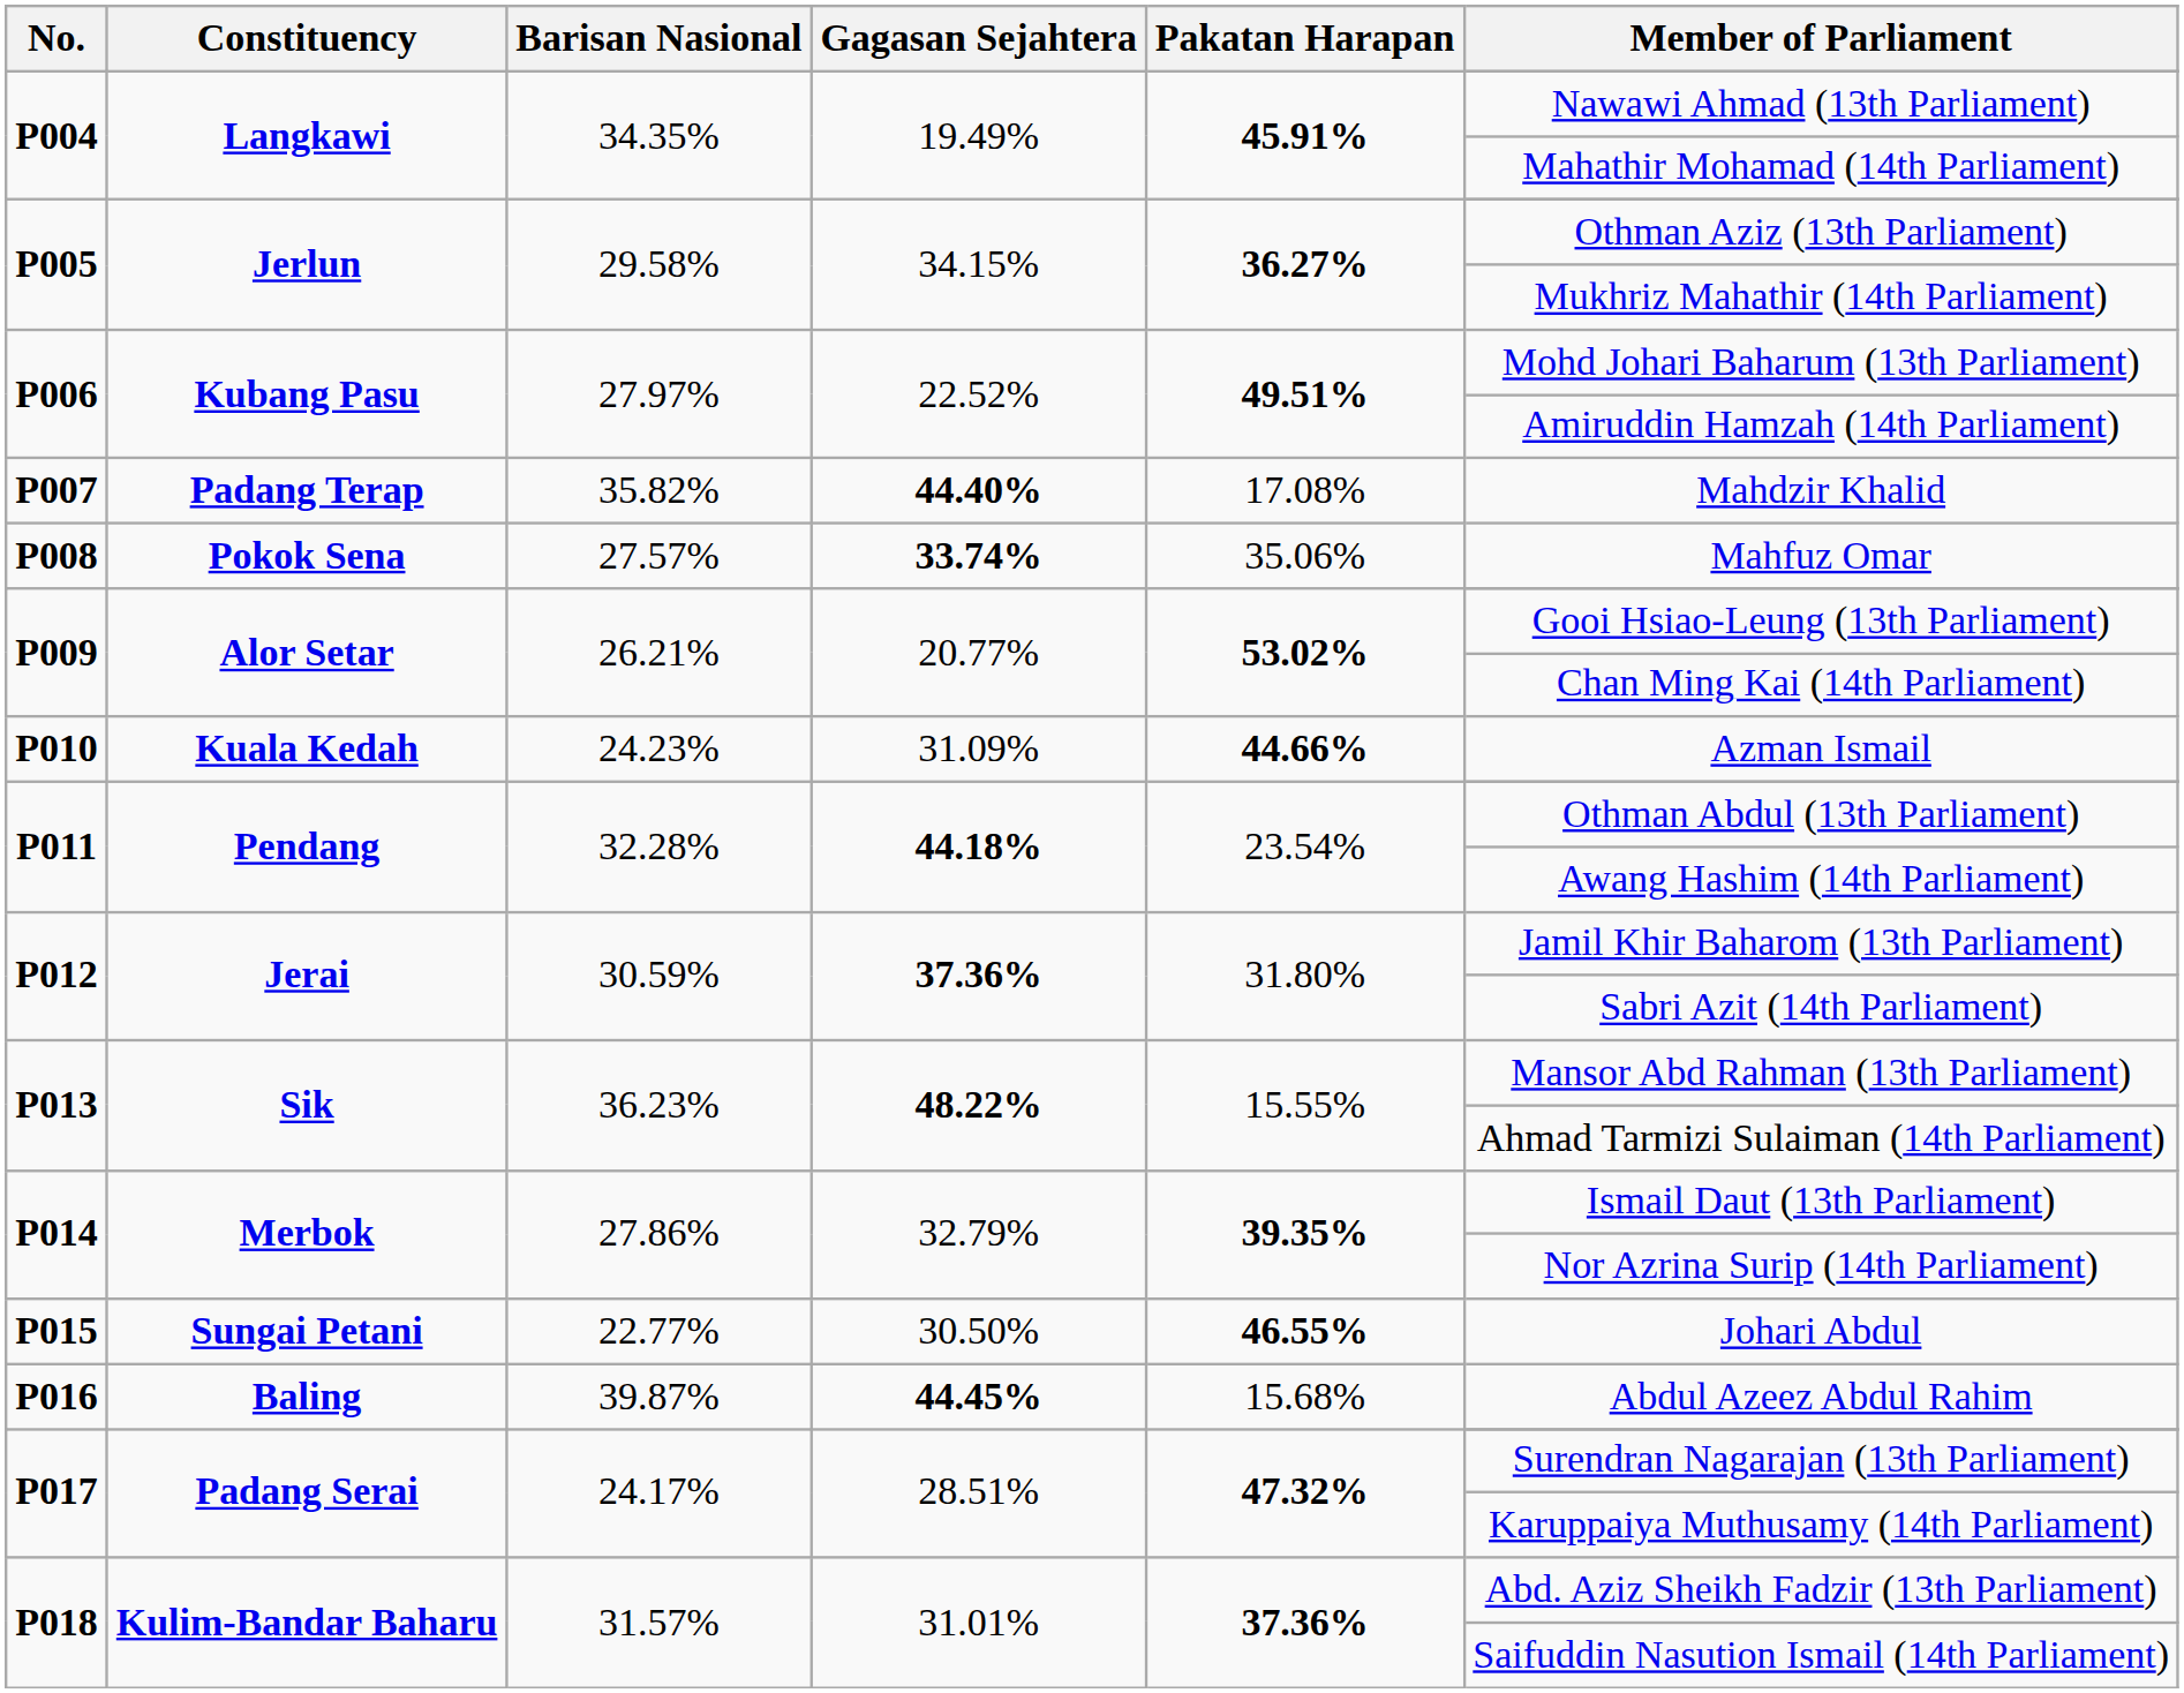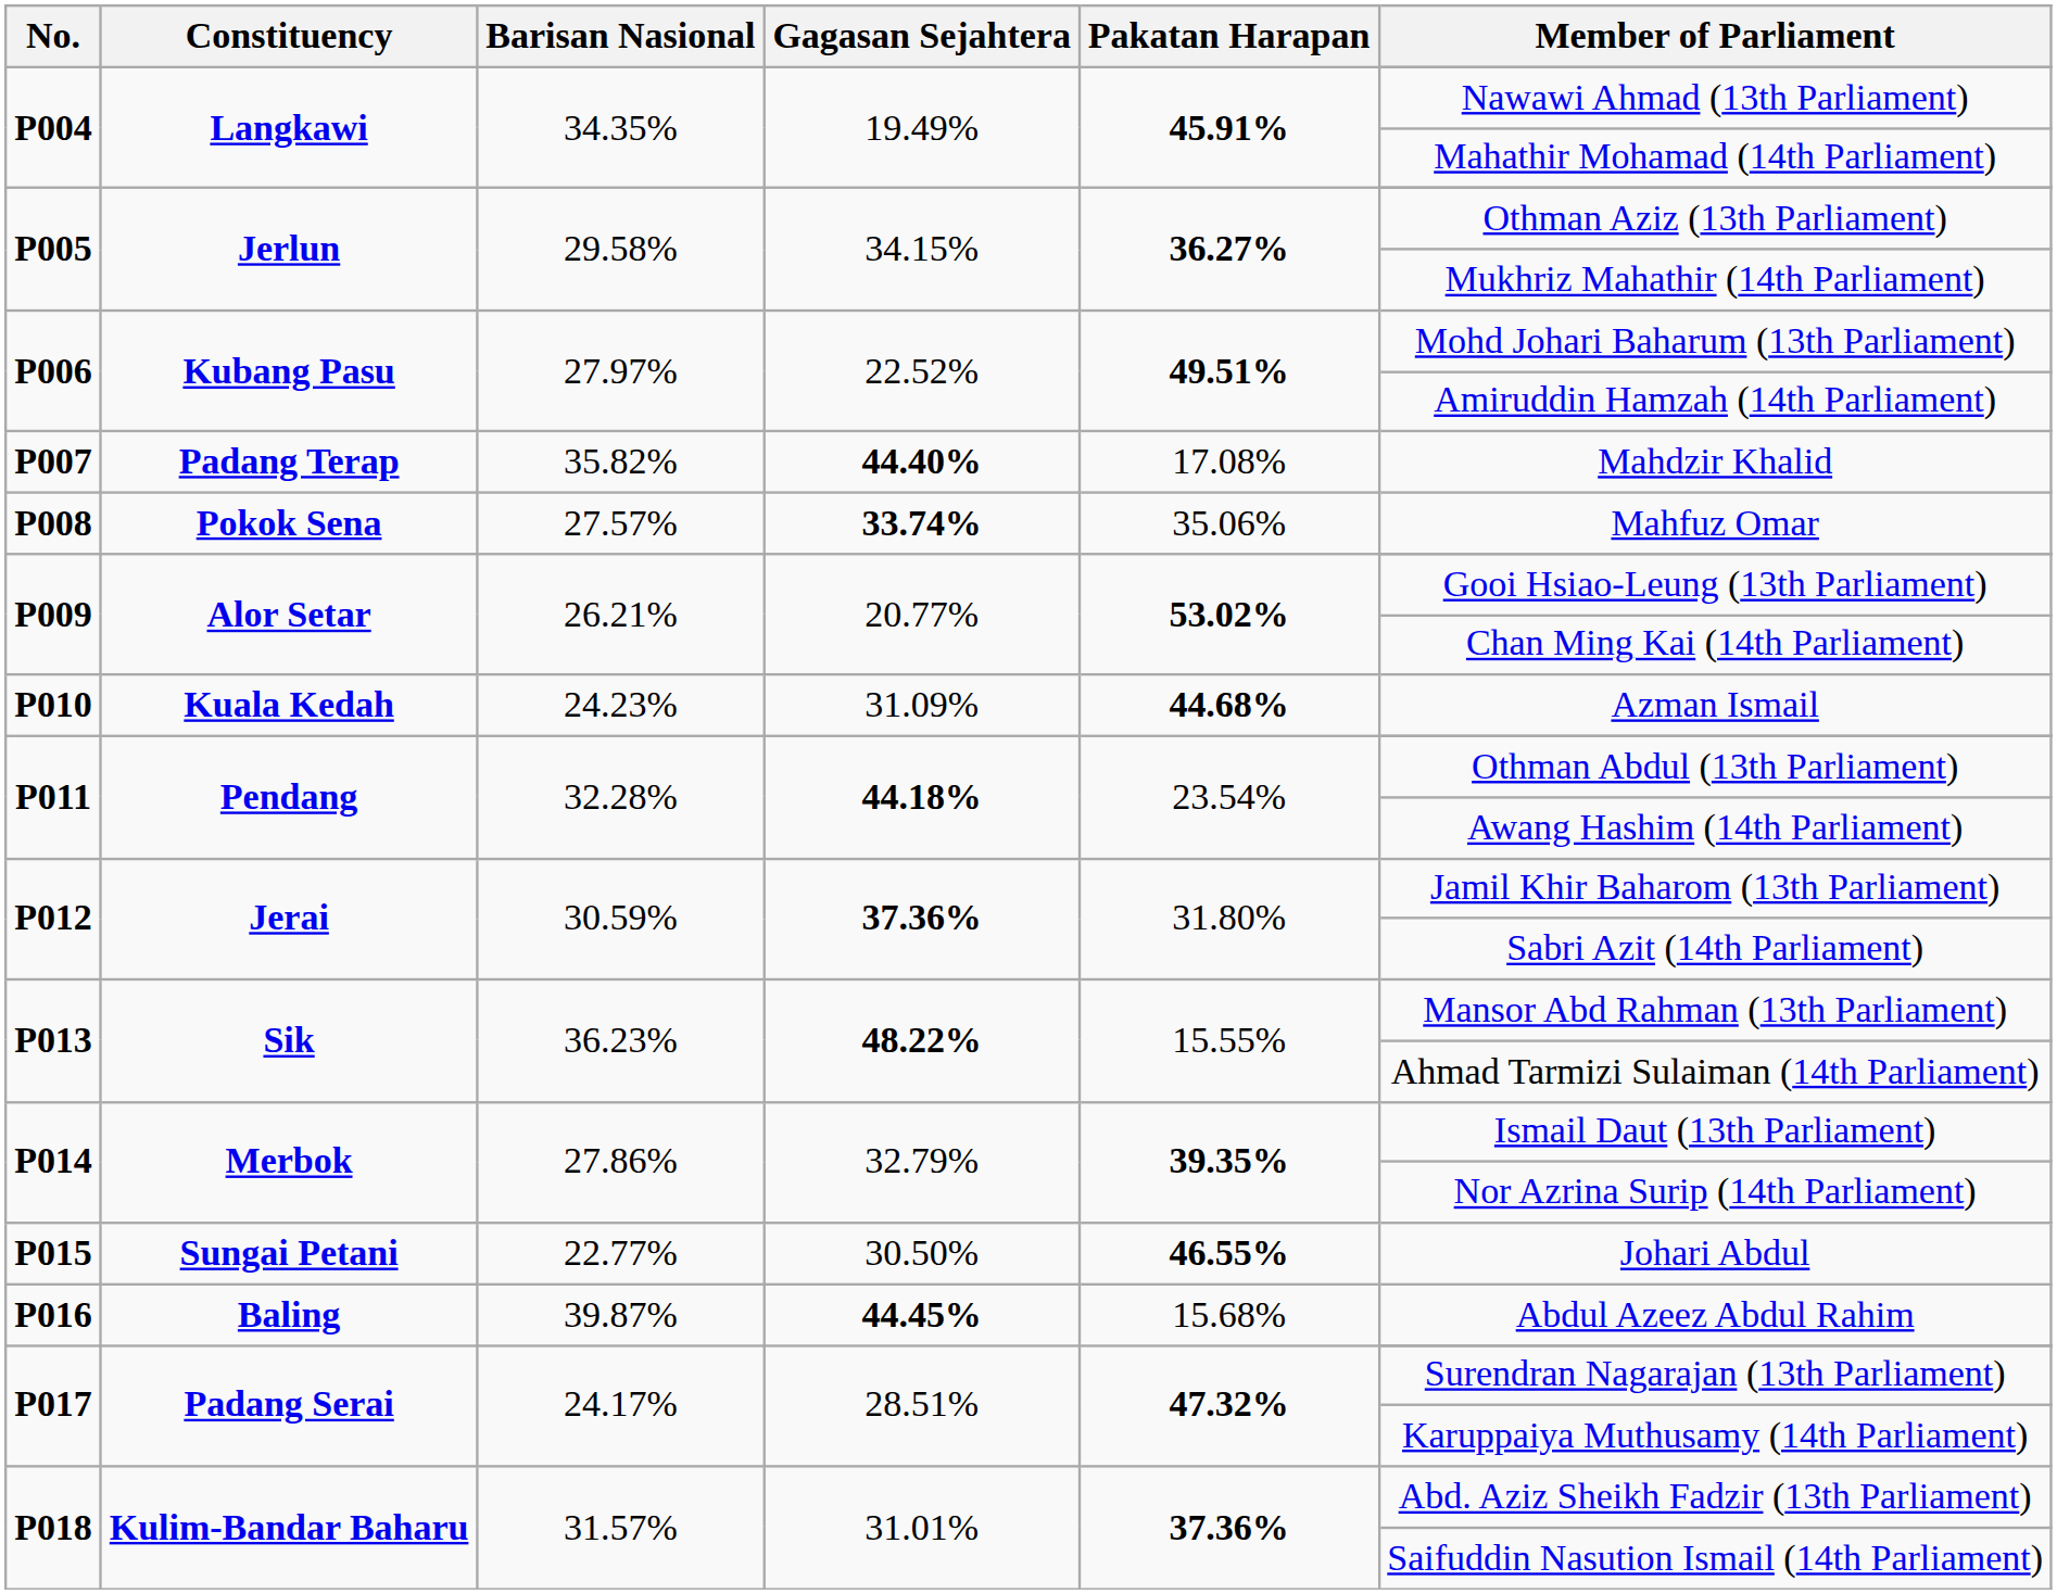P010 | Pakatan Harapan: 44.66% -> 44.68%
